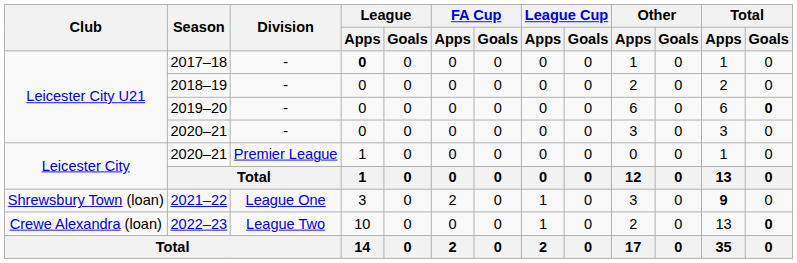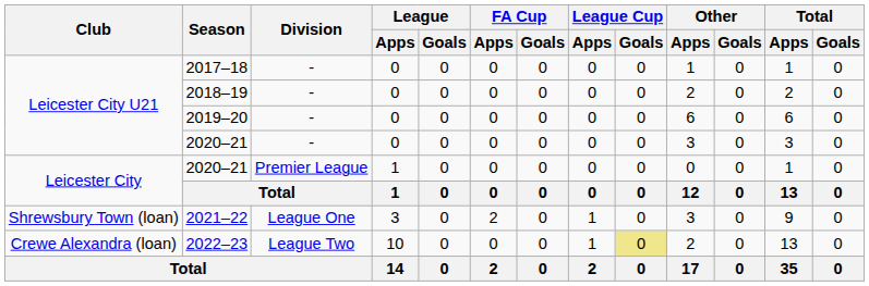2017–18 | League / Apps: bold -> normal
2019–20 | Total / Goals: bold -> normal
2021–22 | Total / Apps: bold -> normal
2022–23 | League Cup / Goals: no background -> khaki background
2022–23 | Total / Goals: bold -> normal
